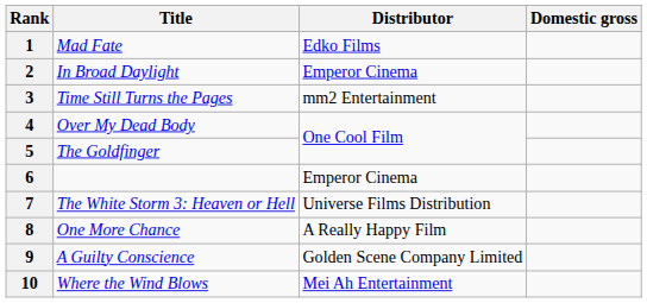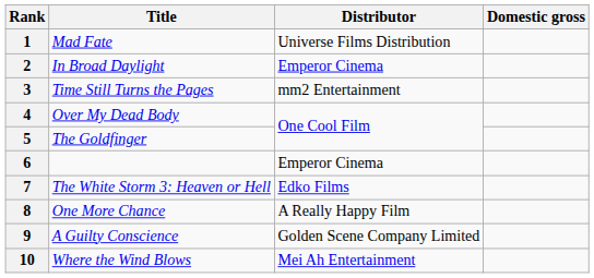1 | Distributor: Edko Films -> Universe Films Distribution
7 | Distributor: Universe Films Distribution -> Edko Films
